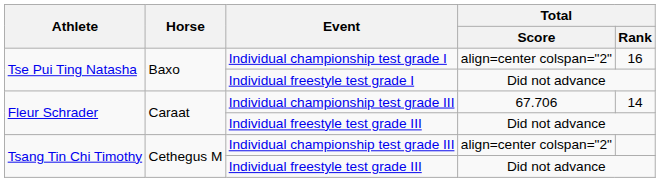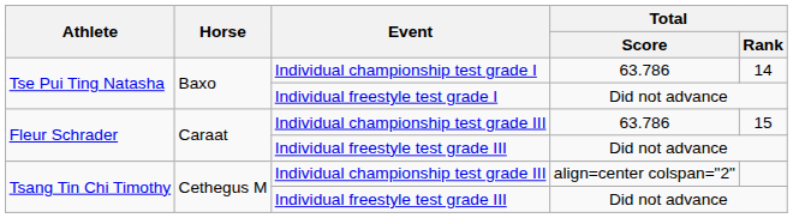Individual championship test grade I | Total / Score: align=center colspan="2" -> 63.786
Individual championship test grade I | Total / Rank: 16 -> 14
Fleur Schrader / Individual championship test grade III | Total / Score: 67.706 -> 63.786
Fleur Schrader / Individual championship test grade III | Total / Rank: 14 -> 15
